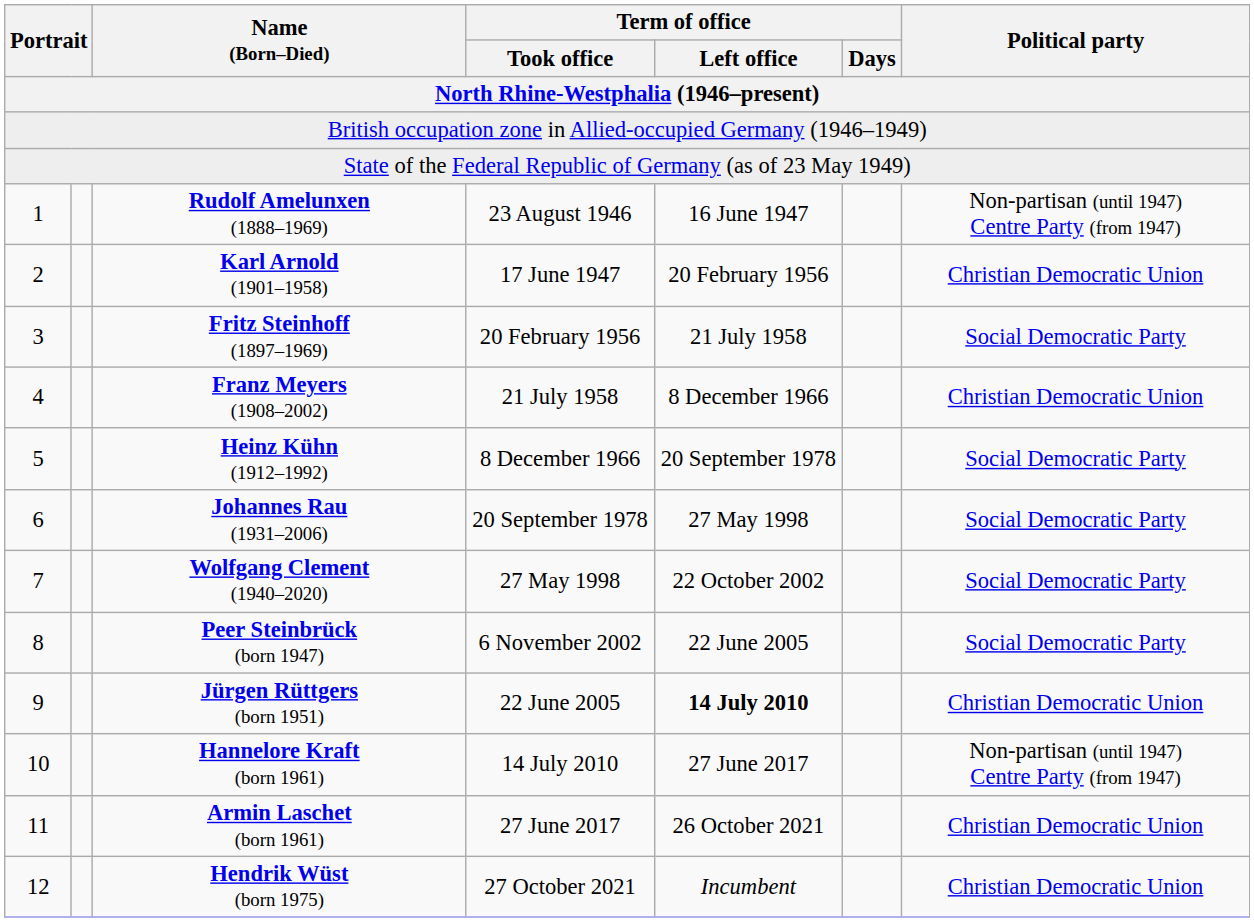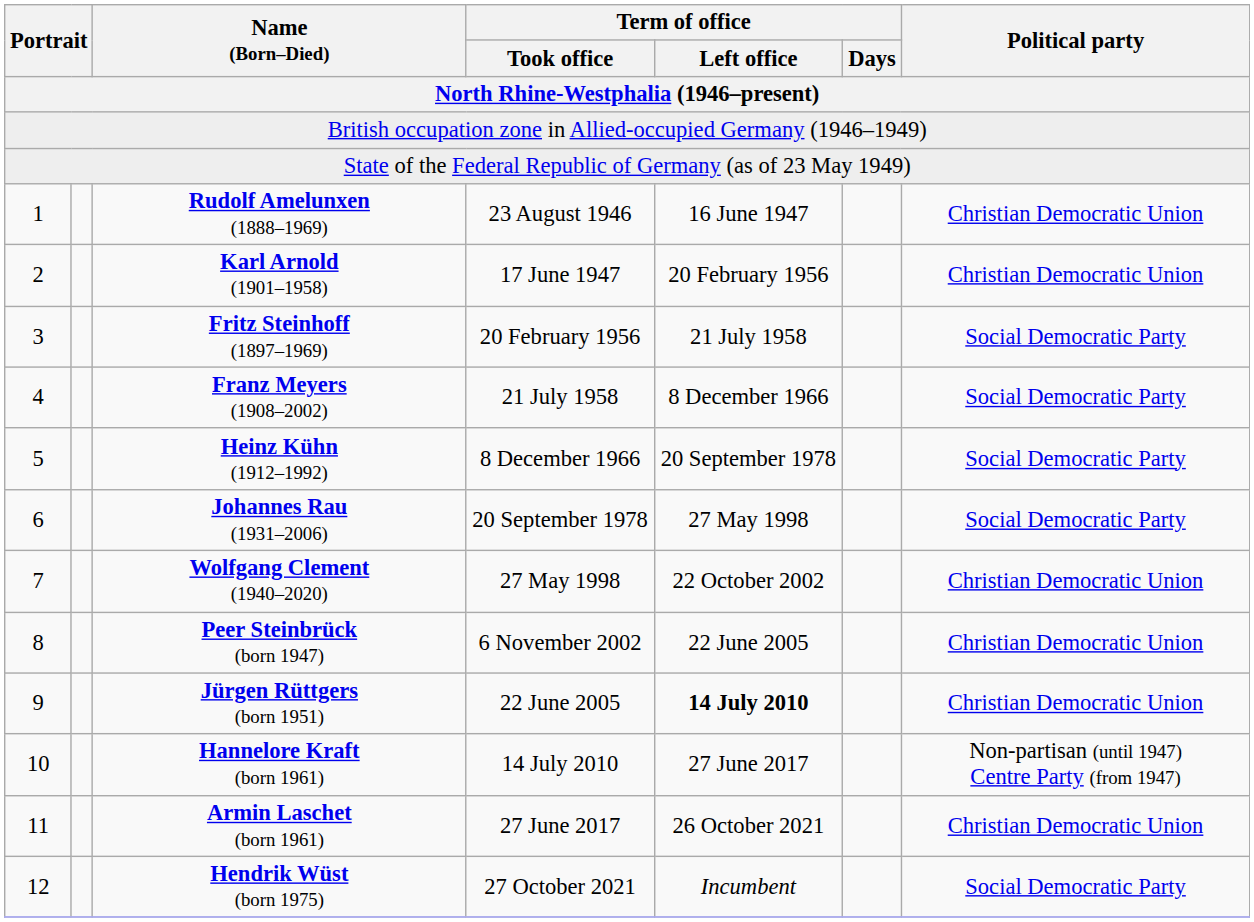Rudolf Amelunxen (1888–1969) | Political party / North Rhine-Westphalia (1946–present): Non-partisan (until 1947) Centre Party (from 1947) -> Christian Democratic Union
Franz Meyers (1908–2002) | Political party / North Rhine-Westphalia (1946–present): Christian Democratic Union -> Social Democratic Party
Wolfgang Clement (1940–2020) | Political party / North Rhine-Westphalia (1946–present): Social Democratic Party -> Christian Democratic Union
Peer Steinbrück (born 1947) | Political party / North Rhine-Westphalia (1946–present): Social Democratic Party -> Christian Democratic Union
Hendrik Wüst (born 1975) | Political party / North Rhine-Westphalia (1946–present): Christian Democratic Union -> Social Democratic Party
